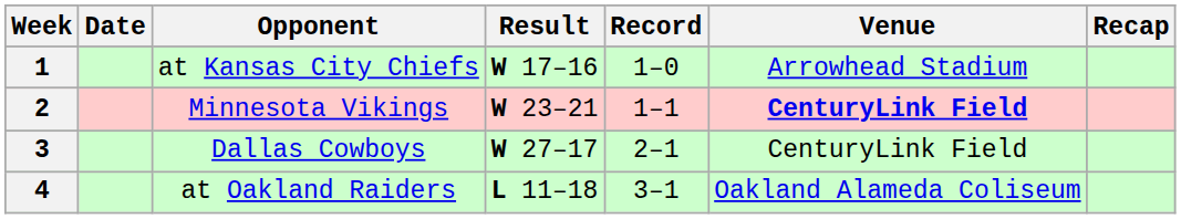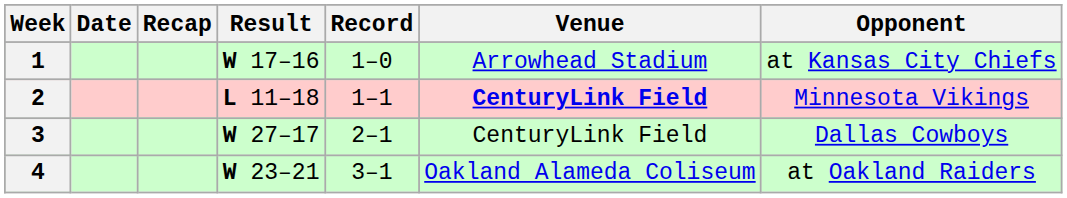columns swapped: Opponent <-> Recap
2 | Result: W 23–21 -> L 11–18
4 | Result: L 11–18 -> W 23–21
